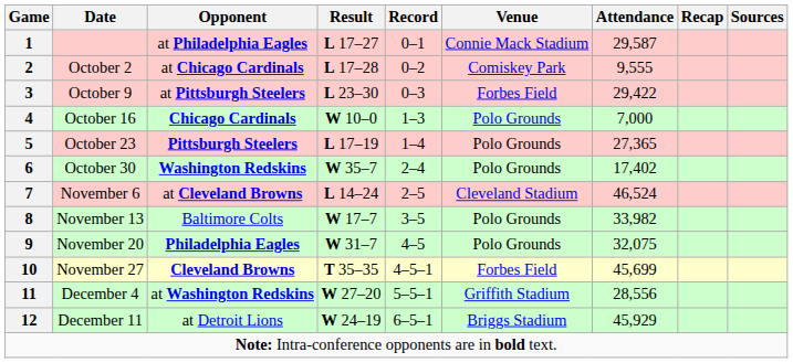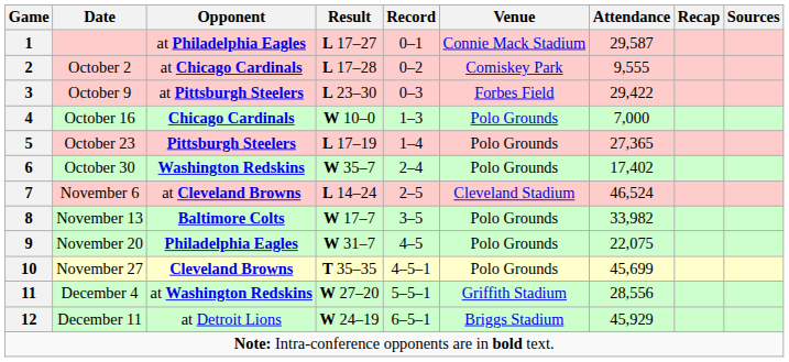8 | Opponent: normal -> bold
9 | Attendance: 32,075 -> 22,075
10 | Venue: Forbes Field -> Polo Grounds
